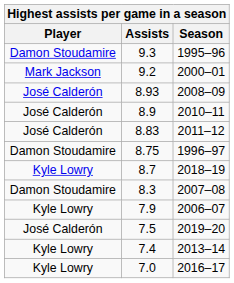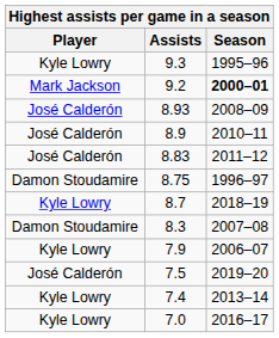9.3 | Player: Damon Stoudamire -> Kyle Lowry
9.2 | Season: normal -> bold
